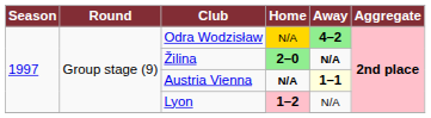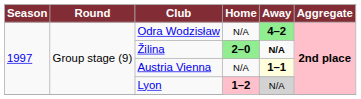Odra Wodzisław | Home: gold background -> no background
Austria Vienna | Home: bold -> normal
Lyon | Away: no background -> lightgrey background
